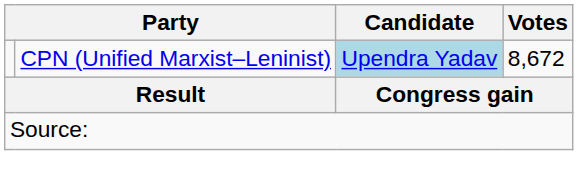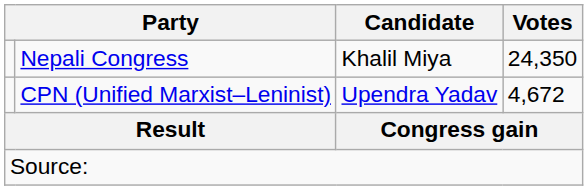+ row: Nepali Congress | Khalil Miya | 24,350
CPN (Unified Marxist–Leninist) | Candidate: lightblue background -> no background
CPN (Unified Marxist–Leninist) | Votes: 8,672 -> 4,672
